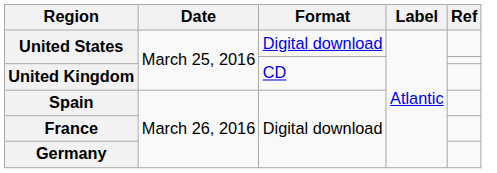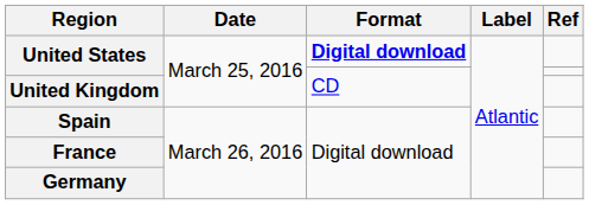United States / Digital download | Format: normal -> bold
